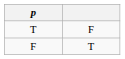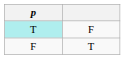row 2 | p: no background -> paleturquoise background
